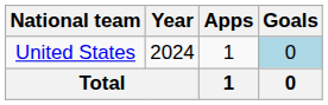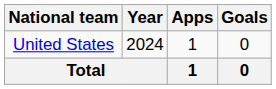United States | Goals: lightblue background -> no background
